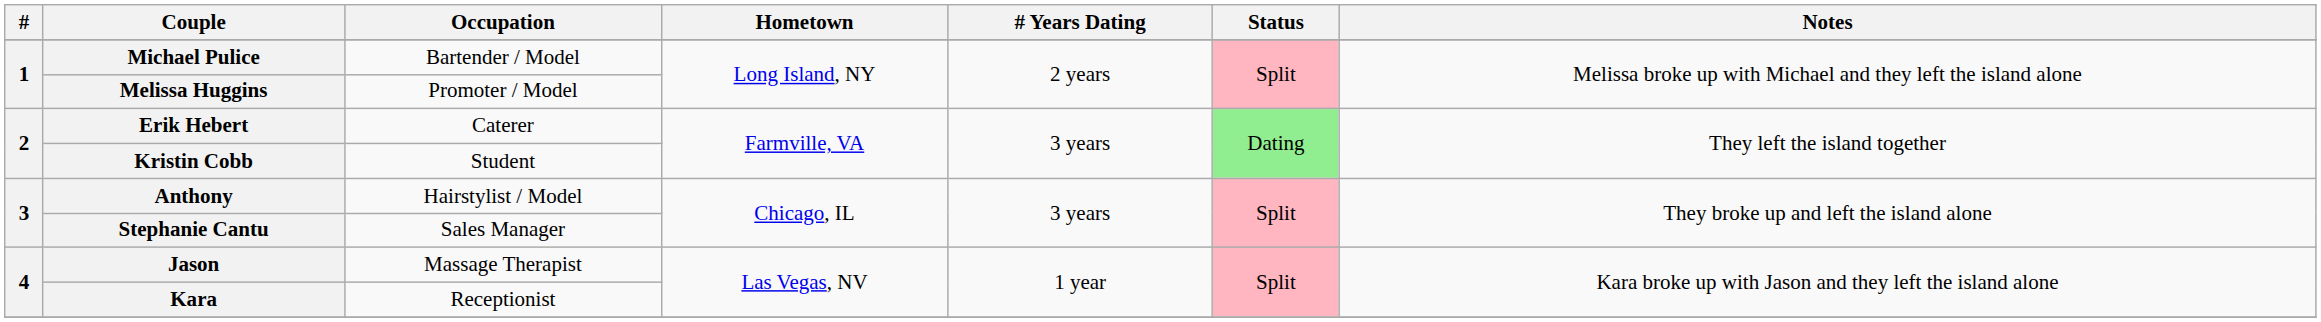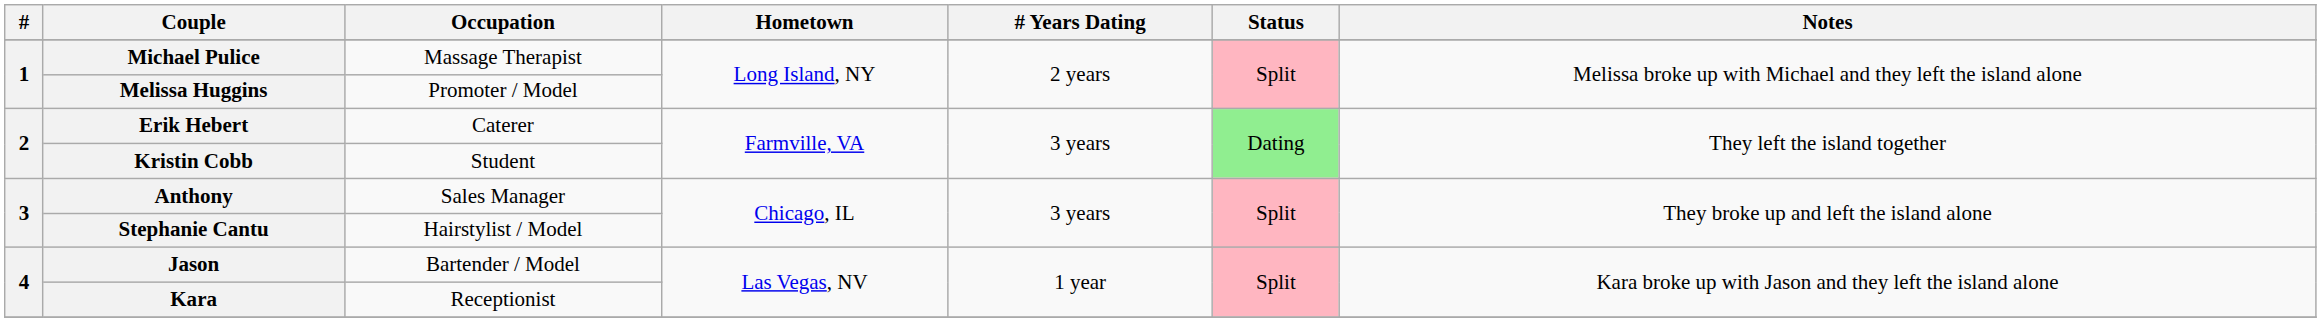Michael Pulice | Occupation: Bartender / Model -> Massage Therapist
Anthony | Occupation: Hairstylist / Model -> Sales Manager
Stephanie Cantu | Occupation: Sales Manager -> Hairstylist / Model
Jason | Occupation: Massage Therapist -> Bartender / Model
